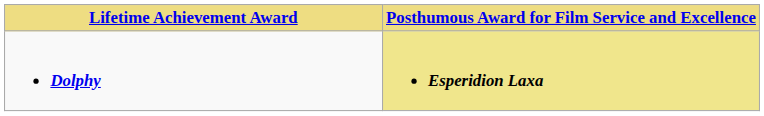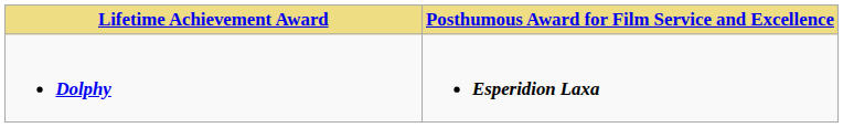Dolphy | Posthumous Award for Film Service and Excellence: khaki background -> no background
